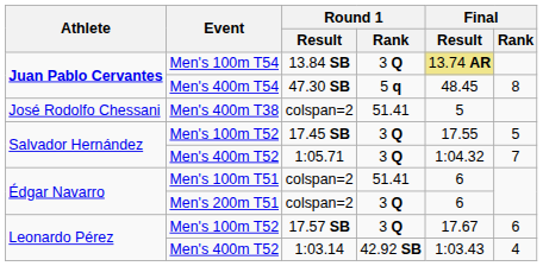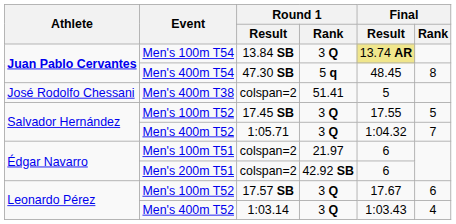Men's 100m T51 | Round 1 / Rank: 51.41 -> 21.97
Men's 200m T51 | Round 1 / Rank: 3 Q -> 42.92 SB
Men's 400m T52 / 1:03.14 | Round 1 / Rank: 42.92 SB -> 3 Q
